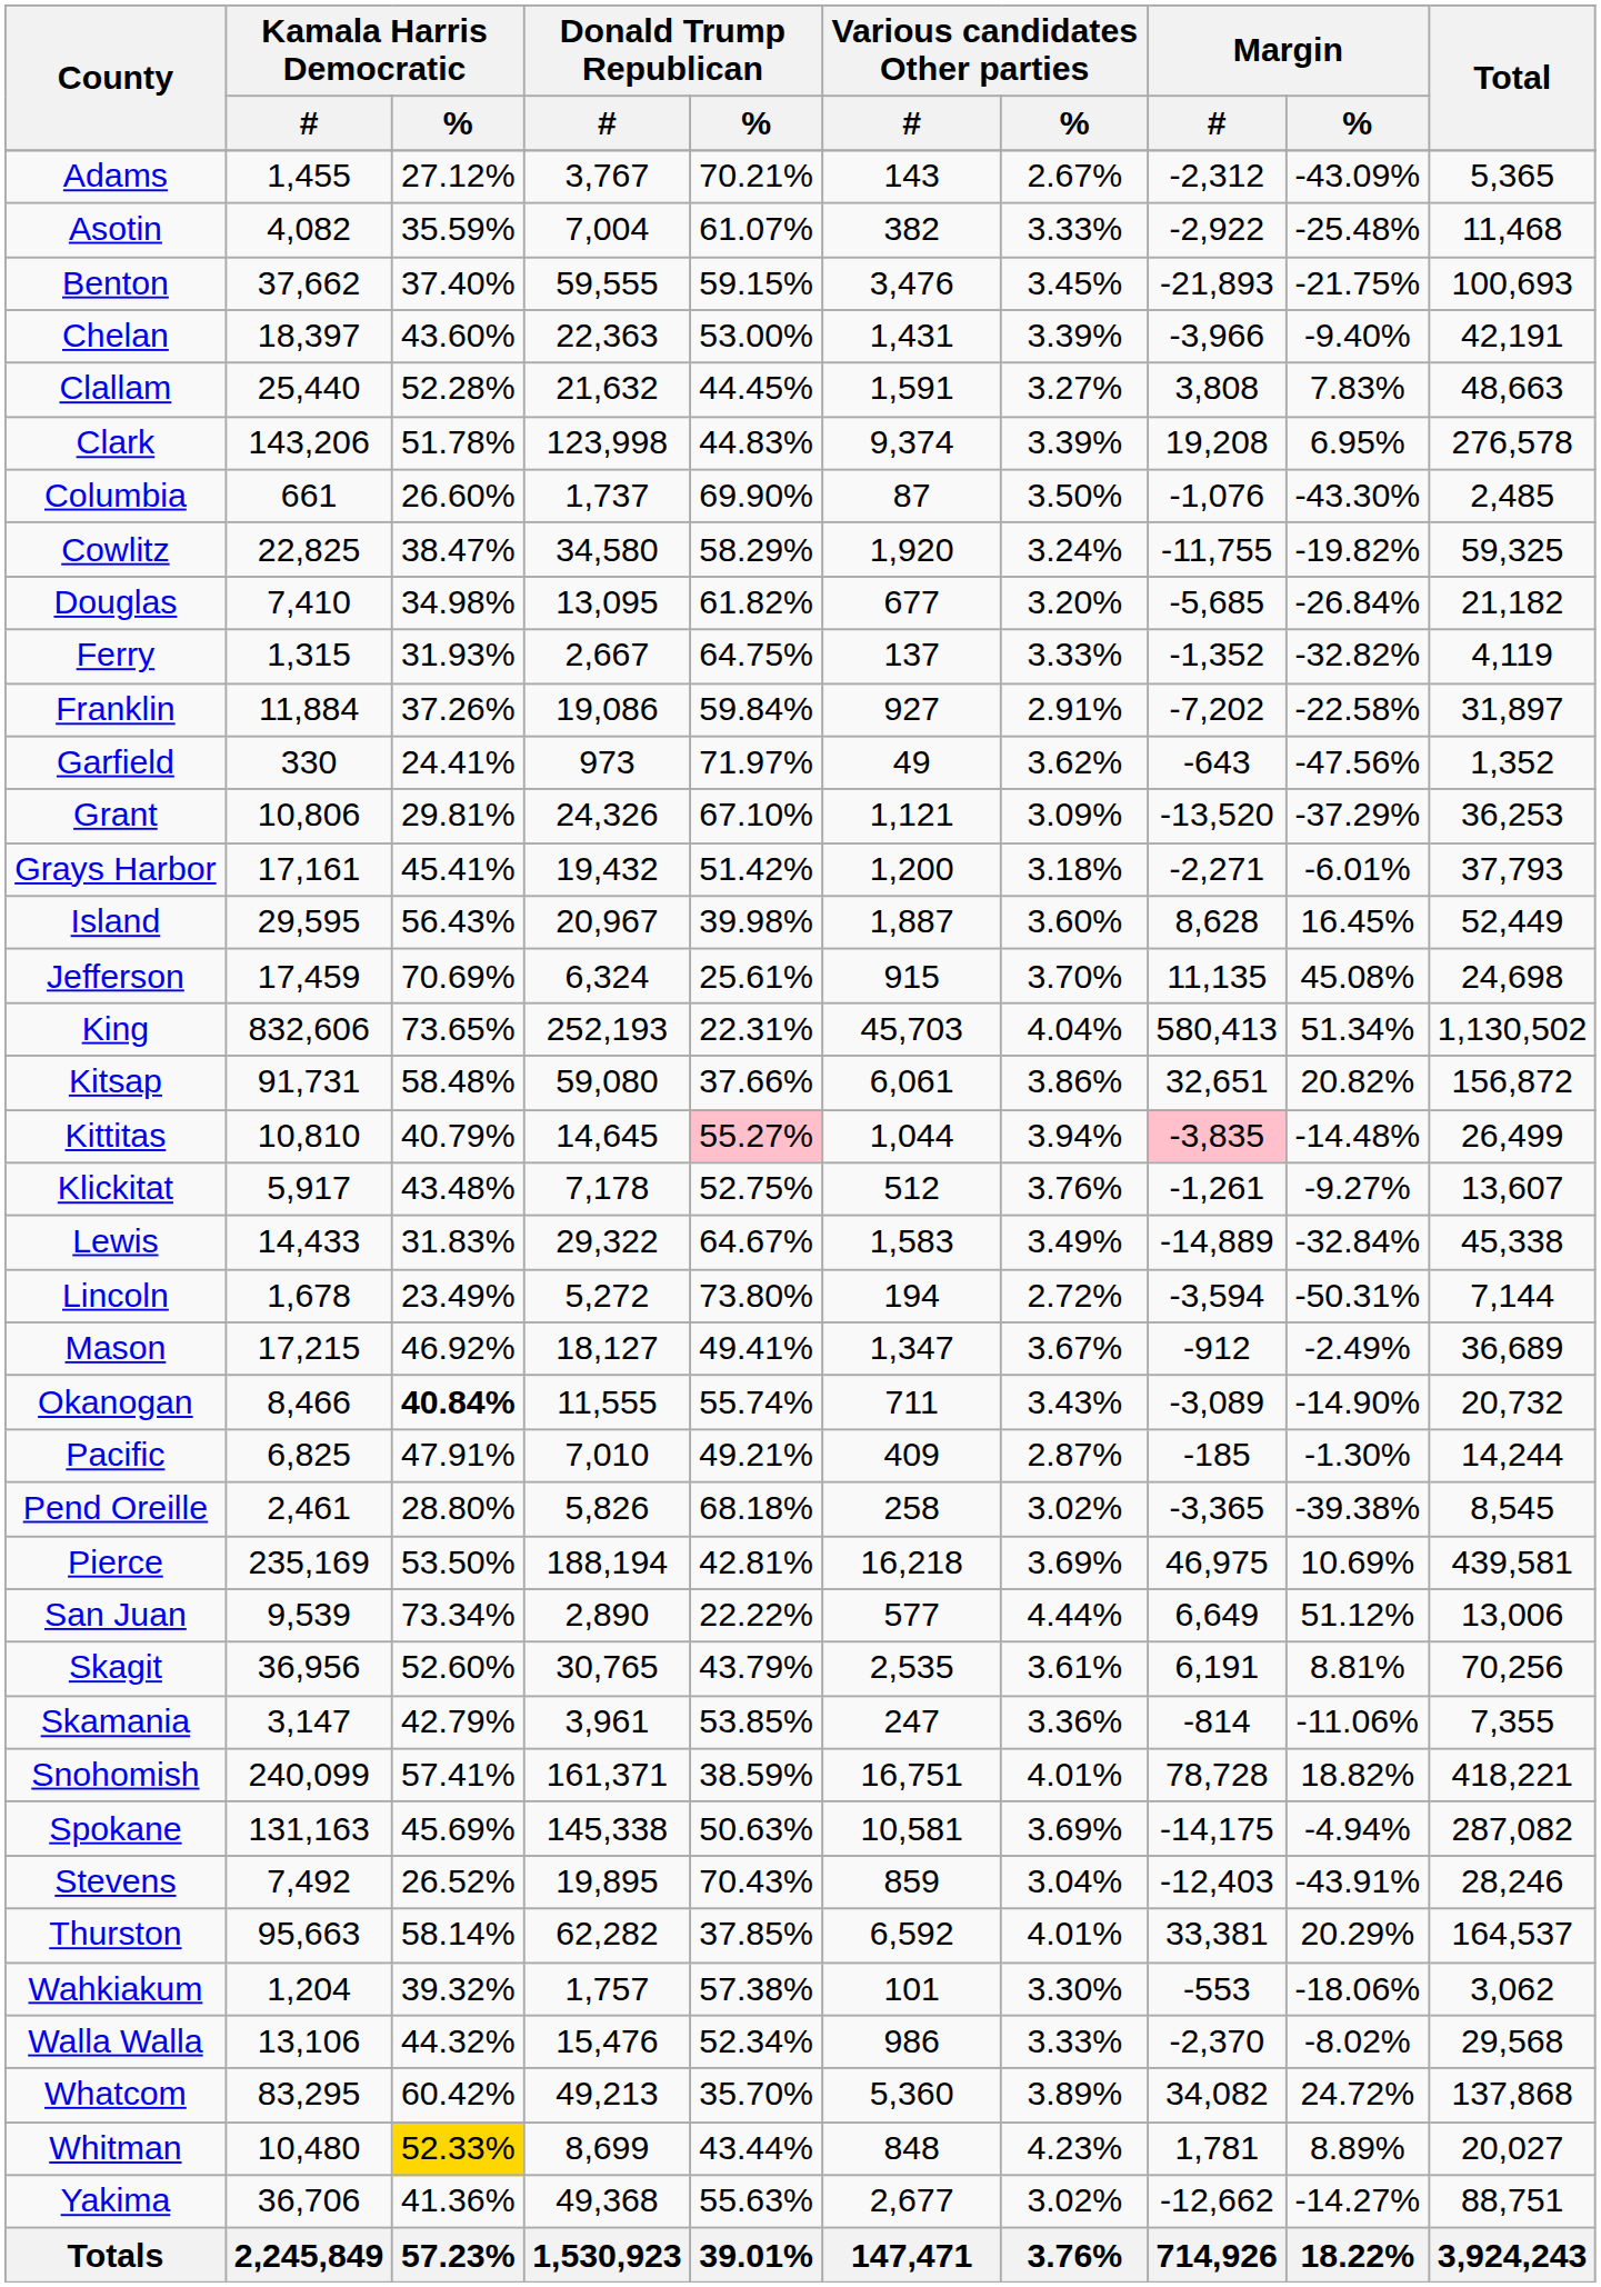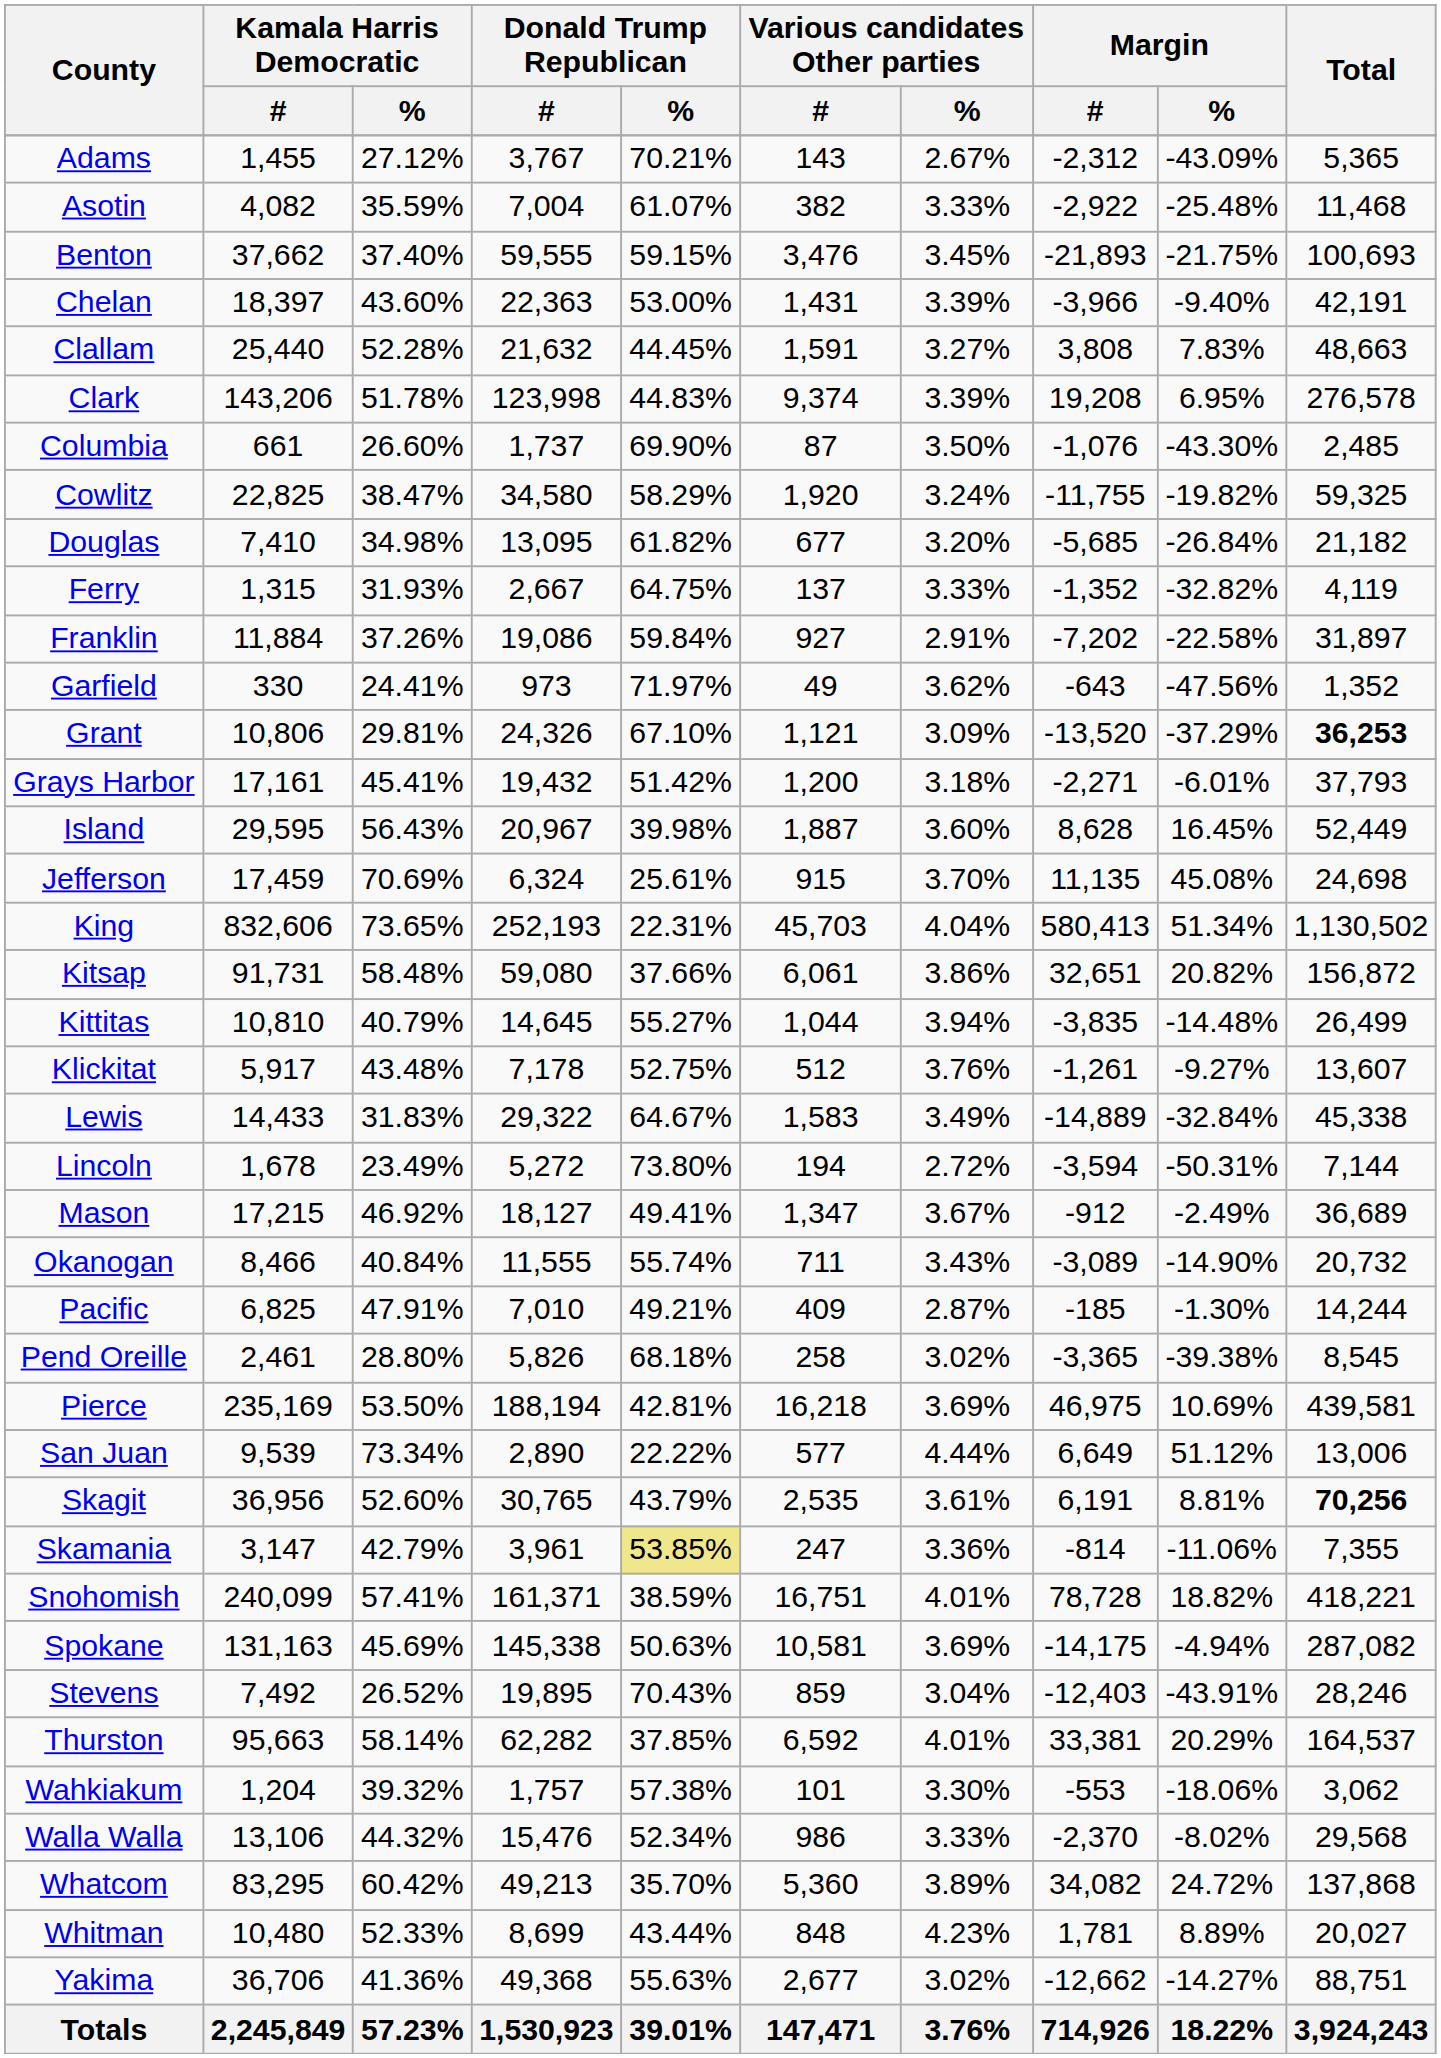Grant | Total: normal -> bold
Kittitas | Donald Trump Republican / %: pink background -> no background
Kittitas | Margin / #: pink background -> no background
Okanogan | Kamala Harris Democratic / %: bold -> normal
Skagit | Total: normal -> bold
Skamania | Donald Trump Republican / %: no background -> khaki background
Whitman | Kamala Harris Democratic / %: gold background -> no background
